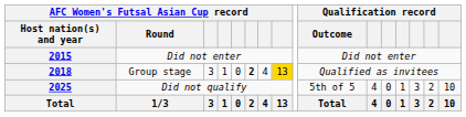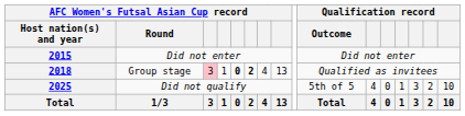2018 | column 3: no background -> pink background
2018 | column 5: normal -> bold
2018 | column 8: gold background -> no background
